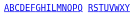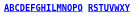row 1 | column 1: normal -> bold
